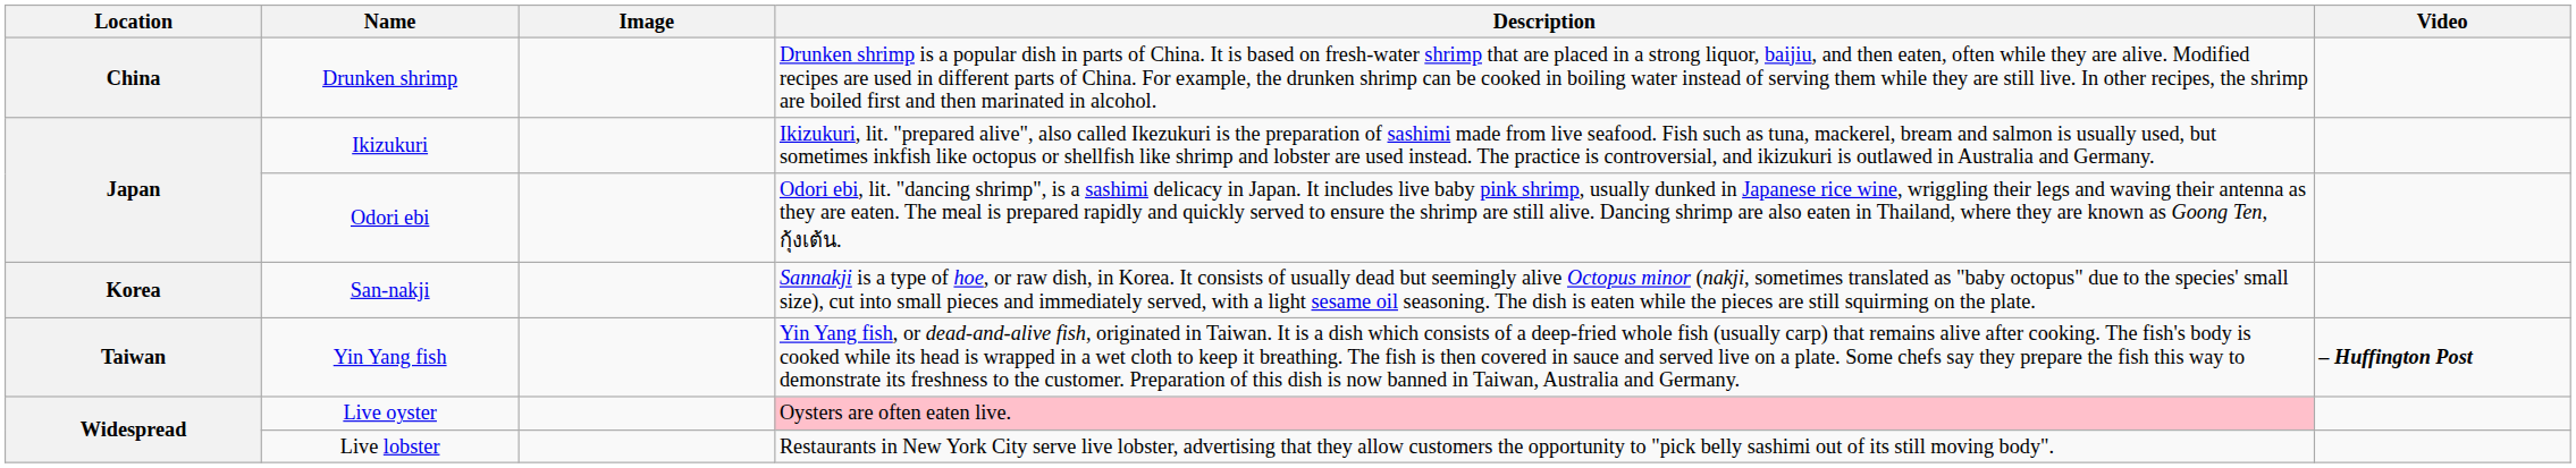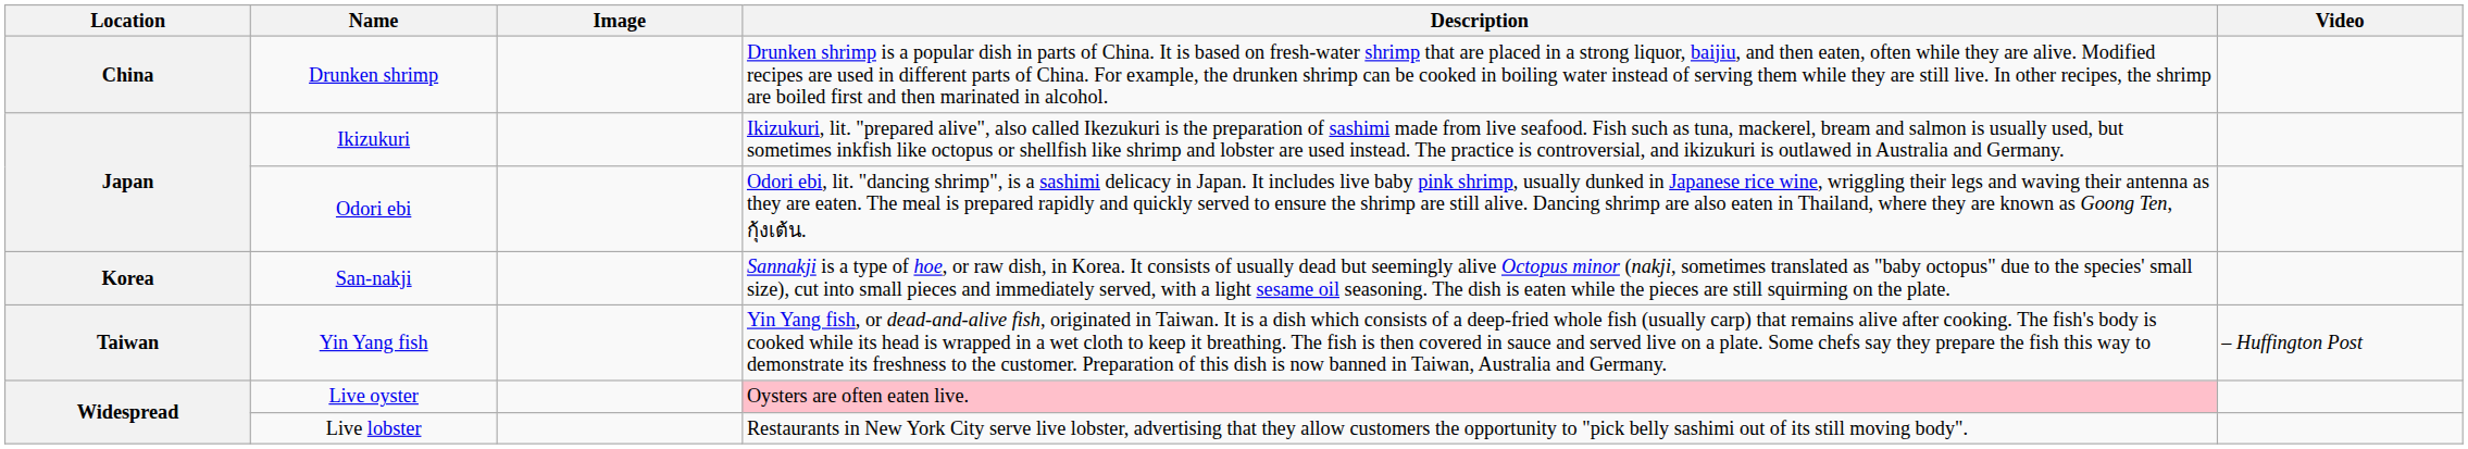Yin Yang fish | Video: bold -> normal
